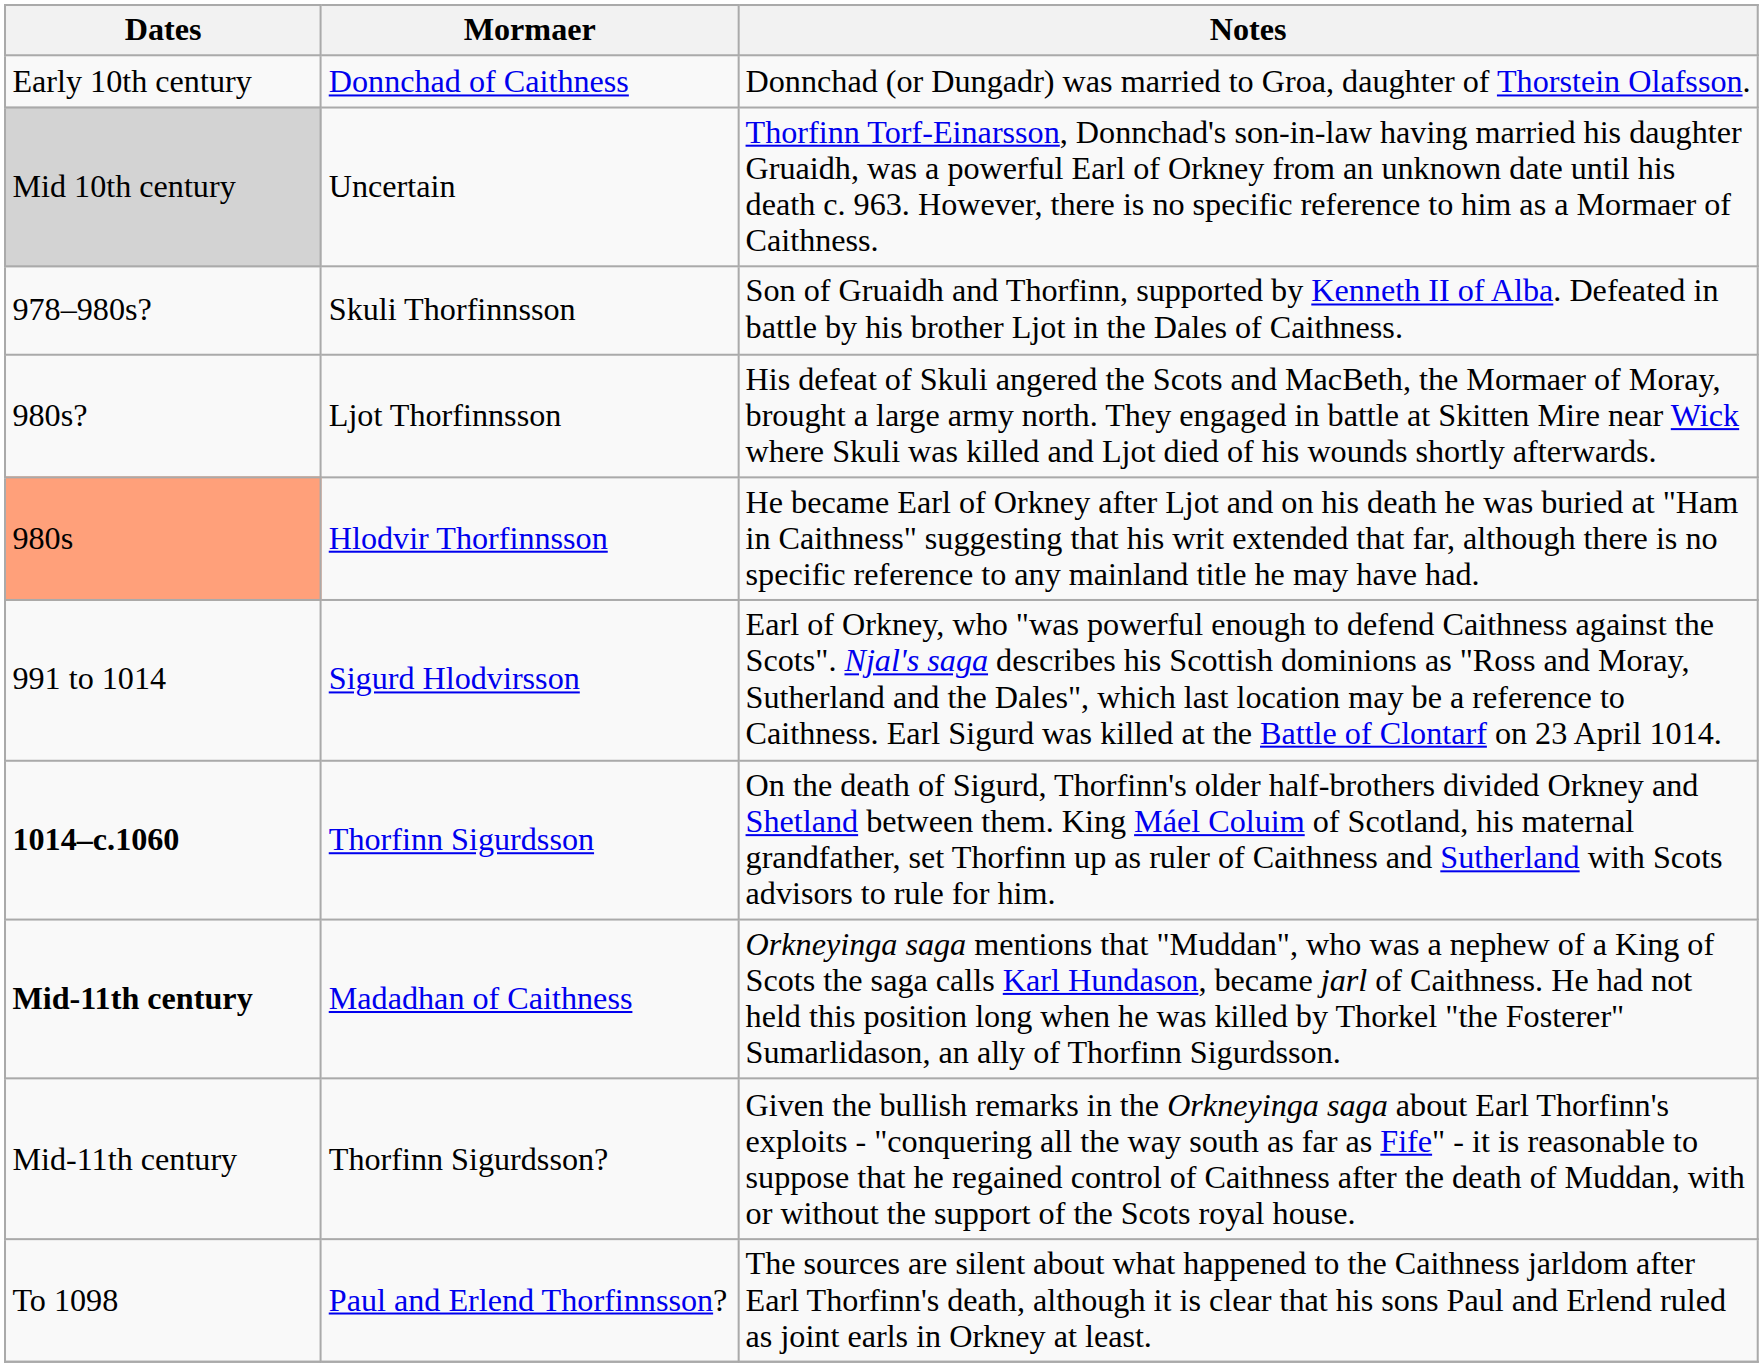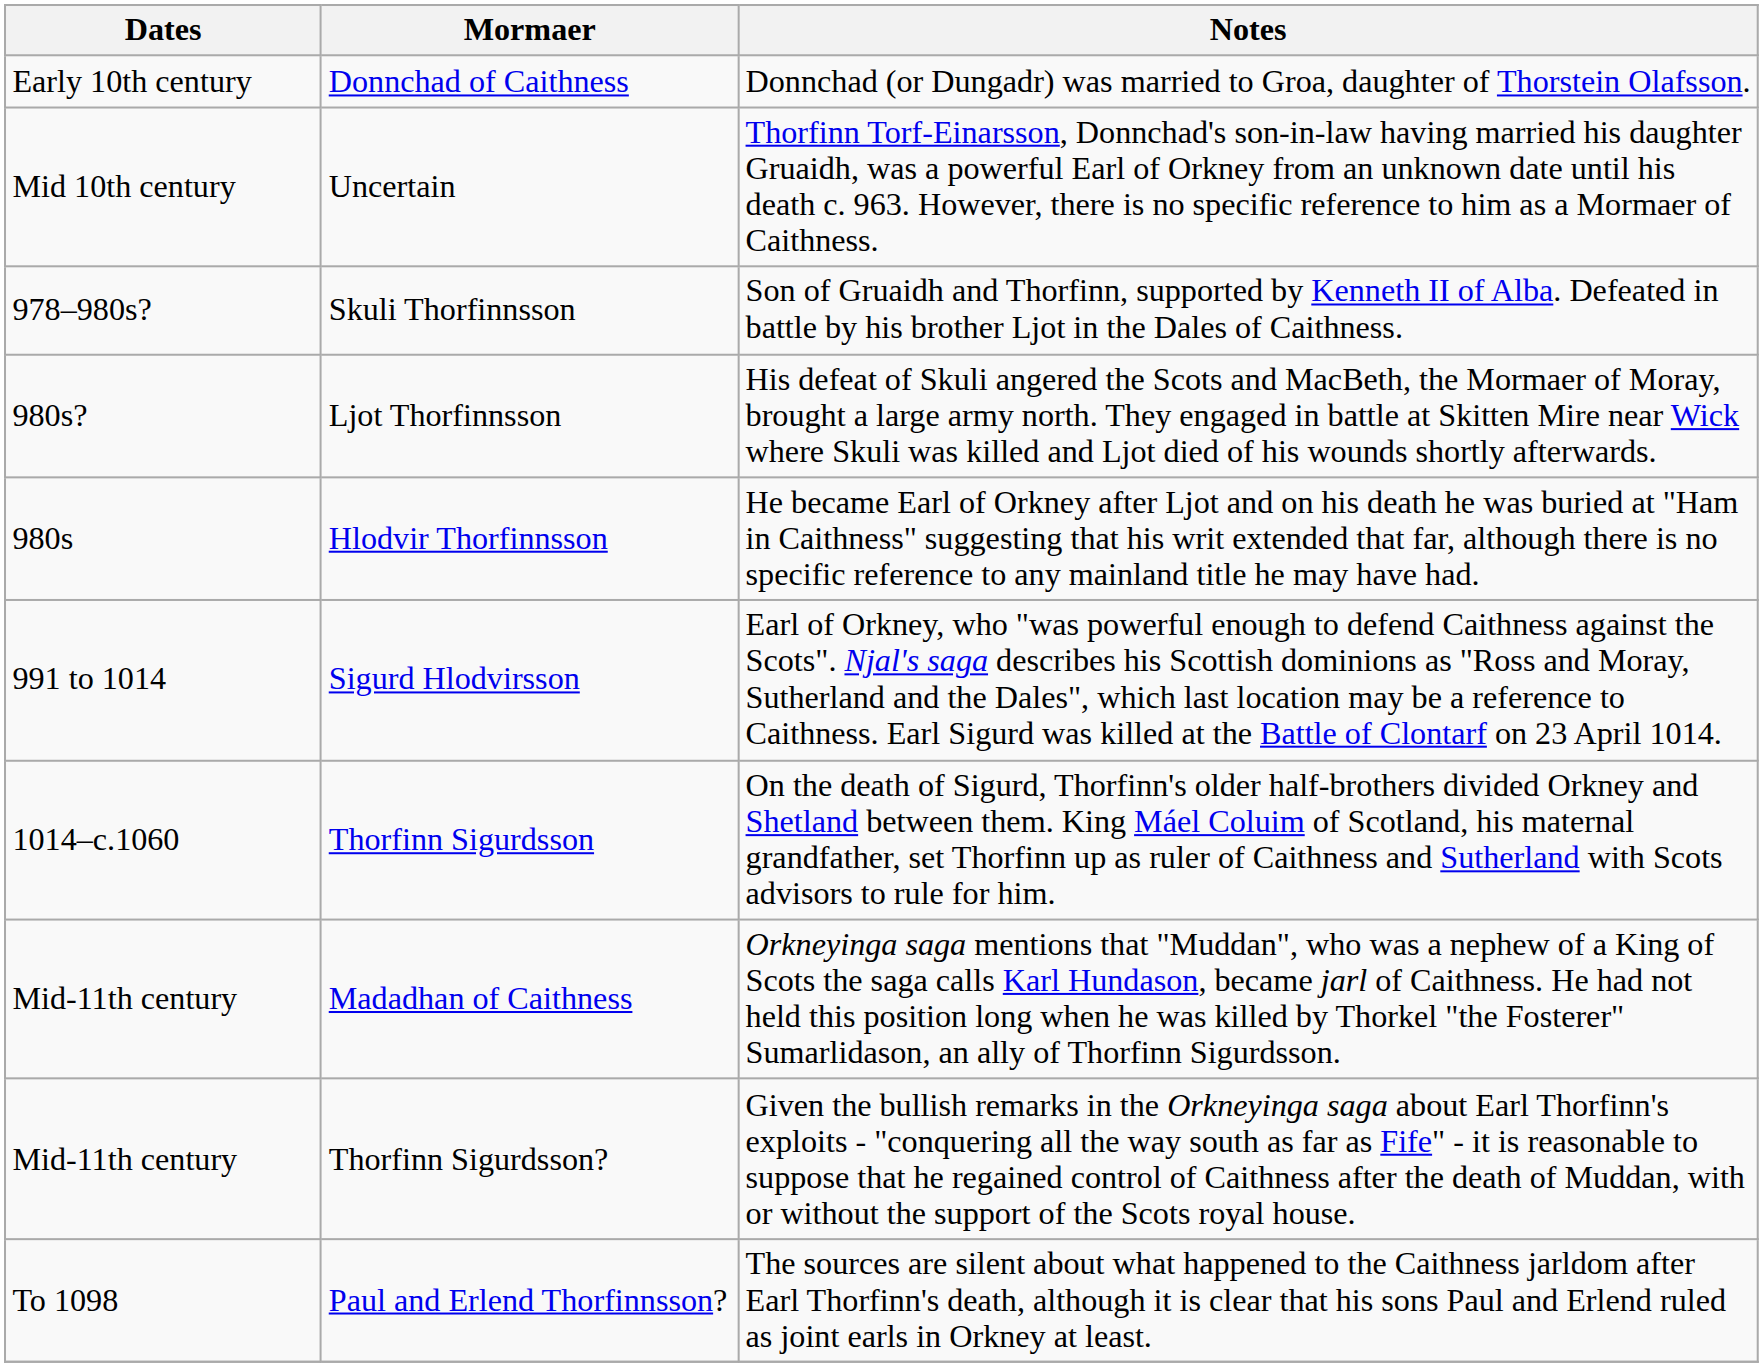Uncertain | Dates: lightgrey background -> no background
Hlodvir Thorfinnsson | Dates: lightsalmon background -> no background
Thorfinn Sigurdsson | Dates: bold -> normal
Madadhan of Caithness | Dates: bold -> normal
